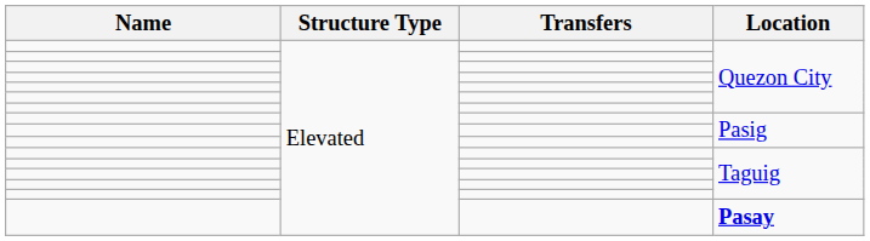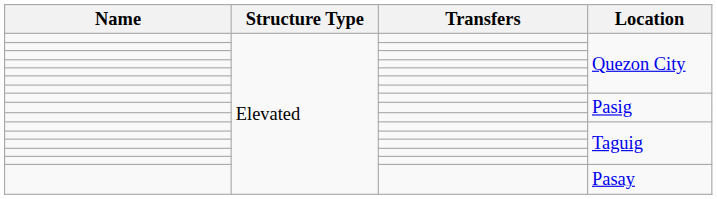Pasay | Location: bold -> normal
